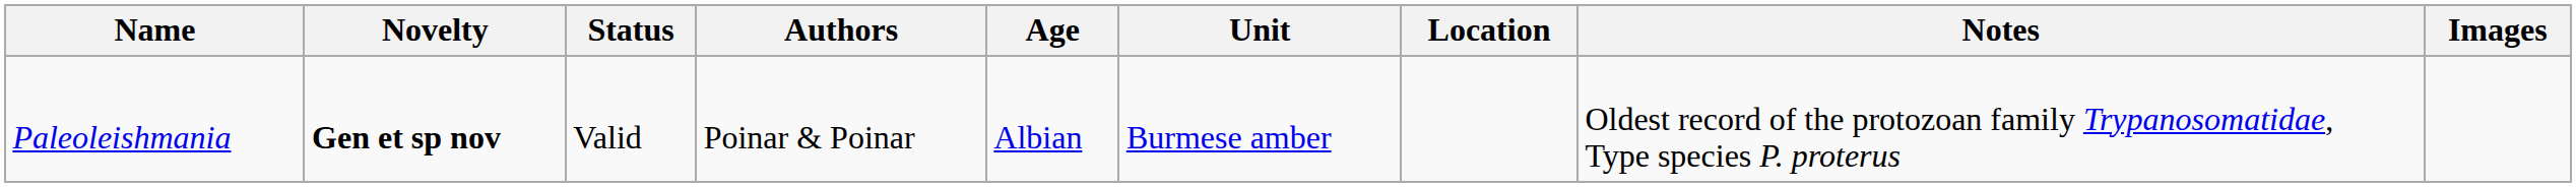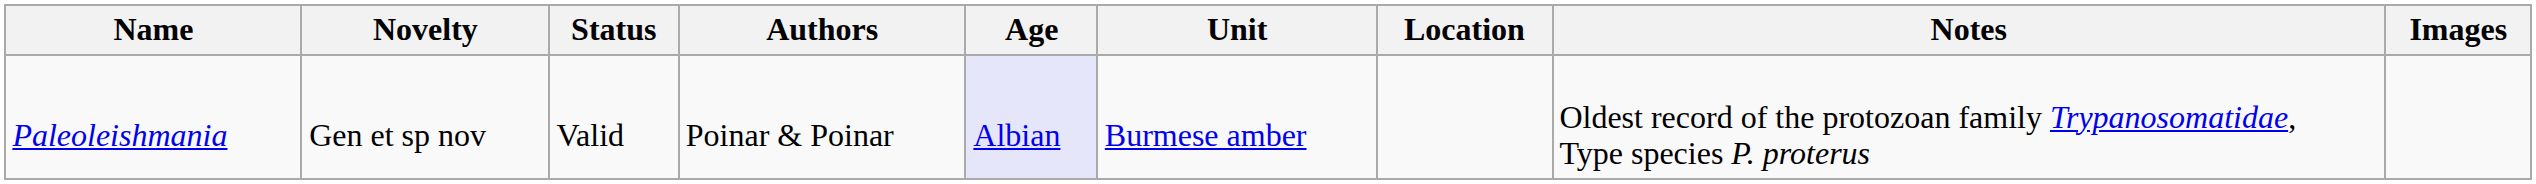Paleoleishmania | Novelty: bold -> normal
Paleoleishmania | Age: no background -> lavender background
